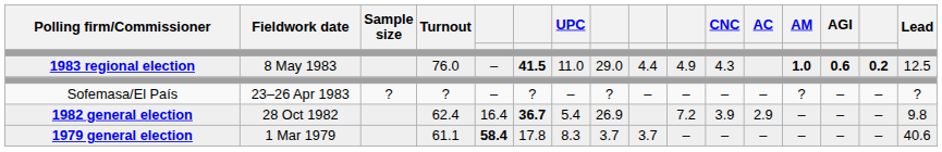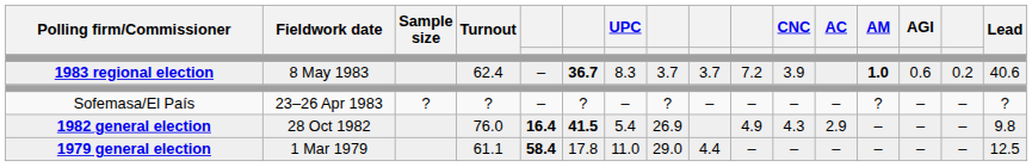1983 regional election | Turnout: 76.0 -> 62.4
1983 regional election | column 6: 41.5 -> 36.7
1983 regional election | UPC: 11.0 -> 8.3
1983 regional election | column 8: 29.0 -> 3.7
1983 regional election | column 9: 4.4 -> 3.7
1983 regional election | column 10: 4.9 -> 7.2
1983 regional election | CNC: 4.3 -> 3.9
1983 regional election | AGI: bold -> normal
1983 regional election | column 15: bold -> normal
1983 regional election | Lead: 12.5 -> 40.6
1982 general election | Turnout: 62.4 -> 76.0
1982 general election | column 5: normal -> bold
1982 general election | column 6: 36.7 -> 41.5
1982 general election | column 10: 7.2 -> 4.9
1982 general election | CNC: 3.9 -> 4.3
1979 general election | UPC: 8.3 -> 11.0
1979 general election | column 8: 3.7 -> 29.0
1979 general election | column 9: 3.7 -> 4.4
1979 general election | Lead: 40.6 -> 12.5
